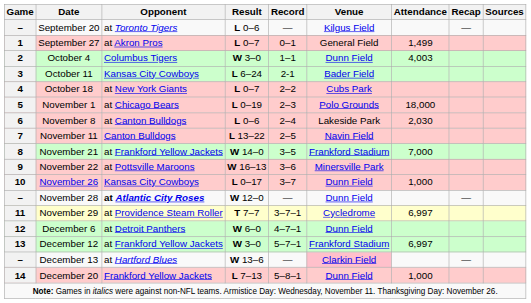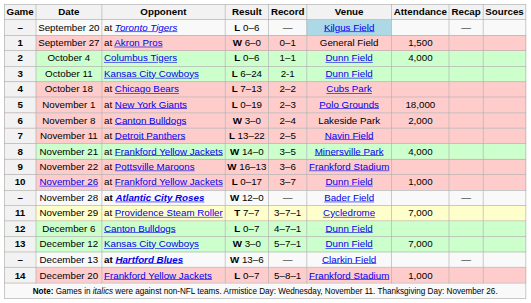September 20 | Venue: no background -> lightblue background
September 27 | Result: L 0–7 -> W 6–0
September 27 | Attendance: 1,499 -> 1,500
October 4 | Result: W 3–0 -> L 0–6
October 4 | Attendance: 4,003 -> 4,000
October 11 | Venue: Bader Field -> Dunn Field
October 18 | Opponent: at New York Giants -> at Chicago Bears
October 18 | Result: L 0–7 -> L 7–13
November 1 | Opponent: at Chicago Bears -> at New York Giants
November 8 | Result: L 0–6 -> W 3–0
November 8 | Attendance: 2,030 -> 2,000
November 11 | Opponent: Canton Bulldogs -> at Detroit Panthers
November 21 | Venue: Frankford Stadium -> Minersville Park
November 21 | Attendance: 7,000 -> 4,000
November 22 | Venue: Minersville Park -> Frankford Stadium
November 26 | Opponent: Kansas City Cowboys -> at Frankford Yellow Jackets
November 28 | Venue: Dunn Field -> Bader Field
November 29 | Attendance: 6,997 -> 7,000
December 6 | Opponent: at Detroit Panthers -> Canton Bulldogs
December 6 | Result: W 6–0 -> L 0–7
December 12 | Opponent: at Frankford Yellow Jackets -> Kansas City Cowboys
December 12 | Venue: Frankford Stadium -> Dunn Field
December 12 | Attendance: 6,997 -> 7,000
December 13 | Opponent: normal -> bold
December 13 | Venue: pink background -> no background
December 20 | Result: L 7–13 -> L 0–7
December 20 | Venue: Dunn Field -> Frankford Stadium
